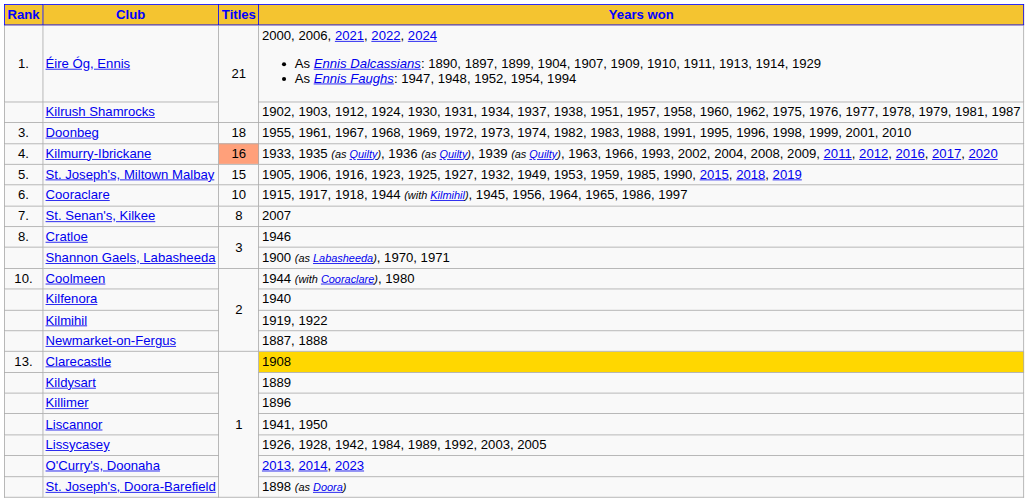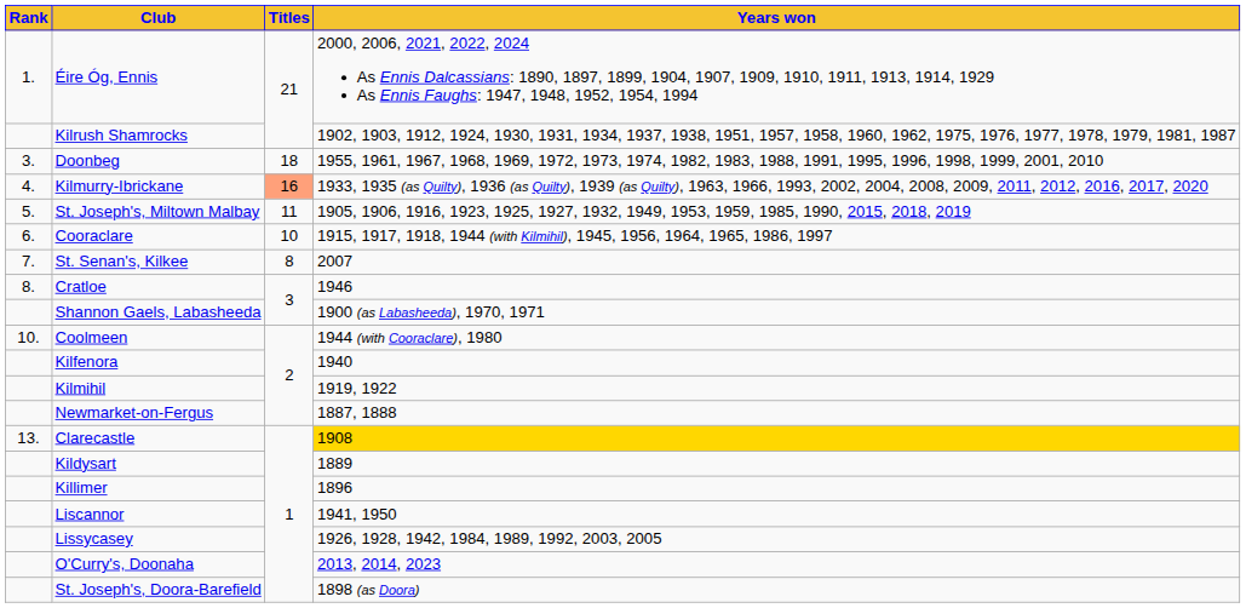St. Joseph's, Miltown Malbay | Titles: 15 -> 11
